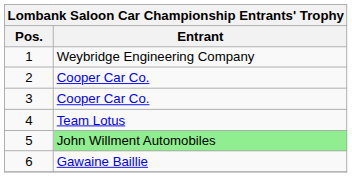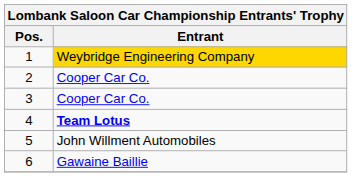1 | Entrant: no background -> gold background
4 | Entrant: normal -> bold
5 | Entrant: lightgreen background -> no background
